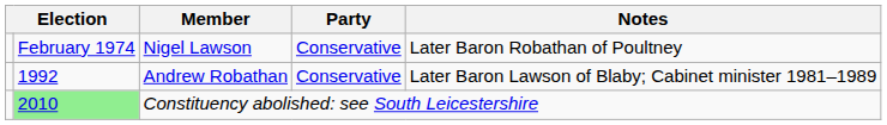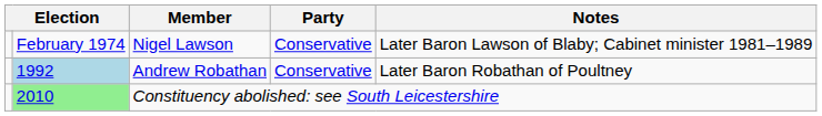Nigel Lawson | Notes: Later Baron Robathan of Poultney -> Later Baron Lawson of Blaby; Cabinet minister 1981–1989
Andrew Robathan | column 2: no background -> lightblue background
Andrew Robathan | Notes: Later Baron Lawson of Blaby; Cabinet minister 1981–1989 -> Later Baron Robathan of Poultney
